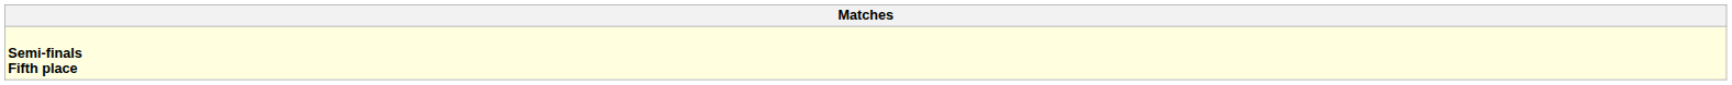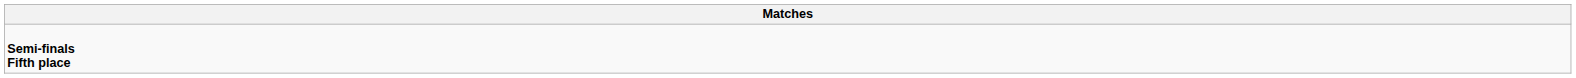row 2 | column 1: lightyellow background -> no background
